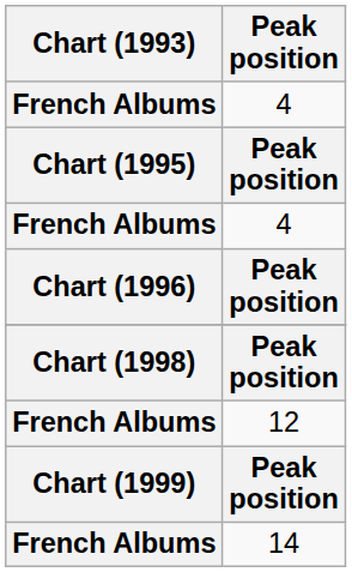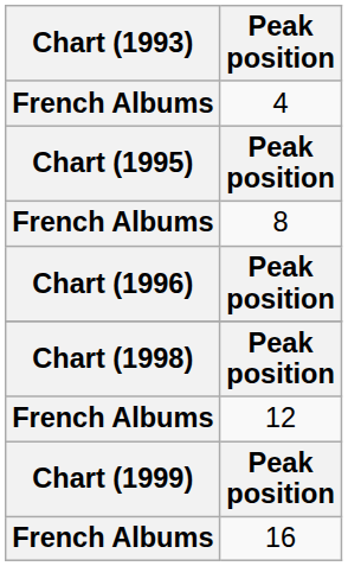row 4 | Peak position: 4 -> 8
row 9 | Peak position: 14 -> 16
